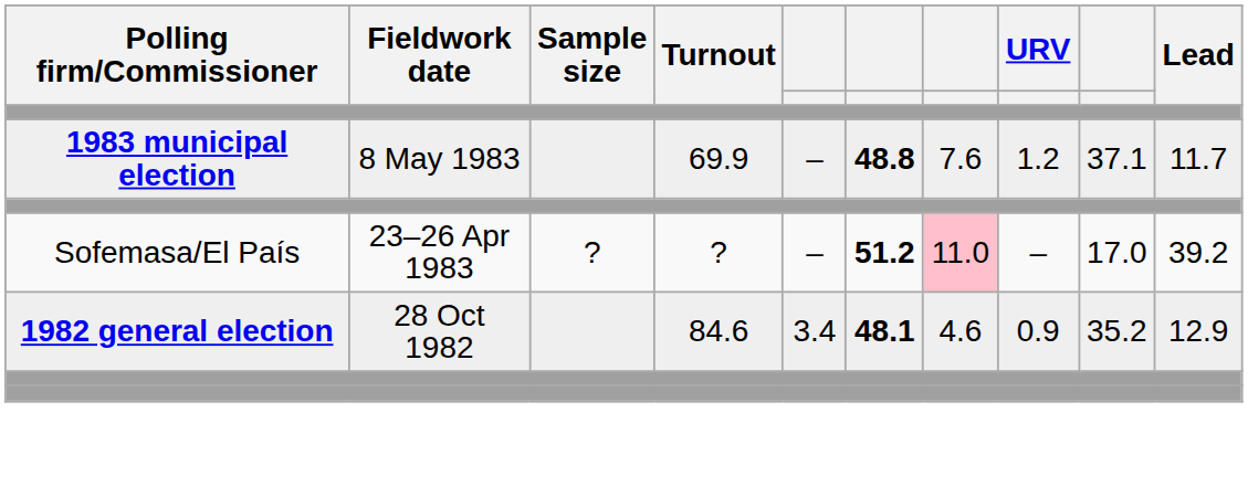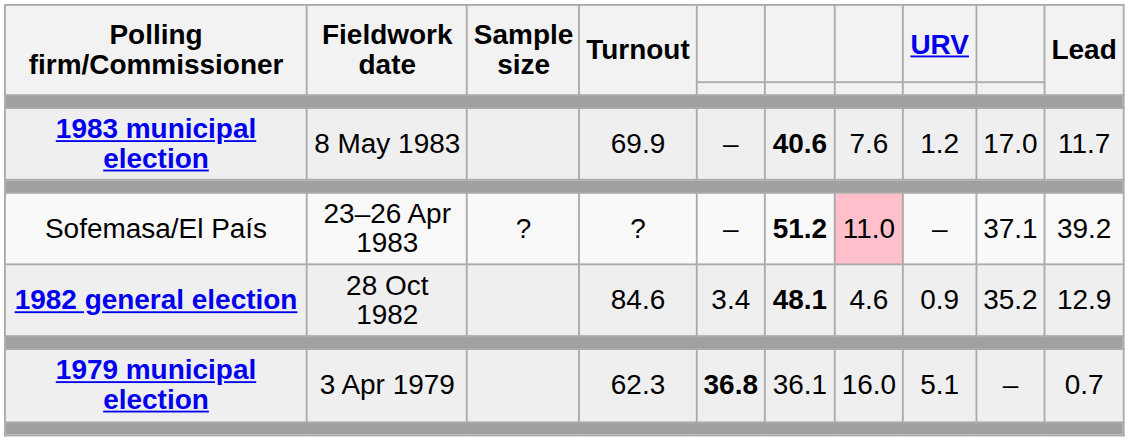1983 municipal election | column 6: 48.8 -> 40.6
1983 municipal election | column 9: 37.1 -> 17.0
Sofemasa/El País | column 9: 17.0 -> 37.1
+ row: 1979 municipal election | 3 Apr 1979 | 62.3 | 36.8 | 36.1 | 16.0 | 5.1 | – | 0.7
